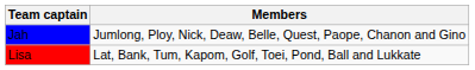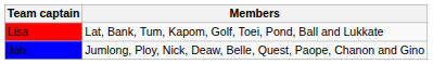rows swapped: Jah <-> Lisa
